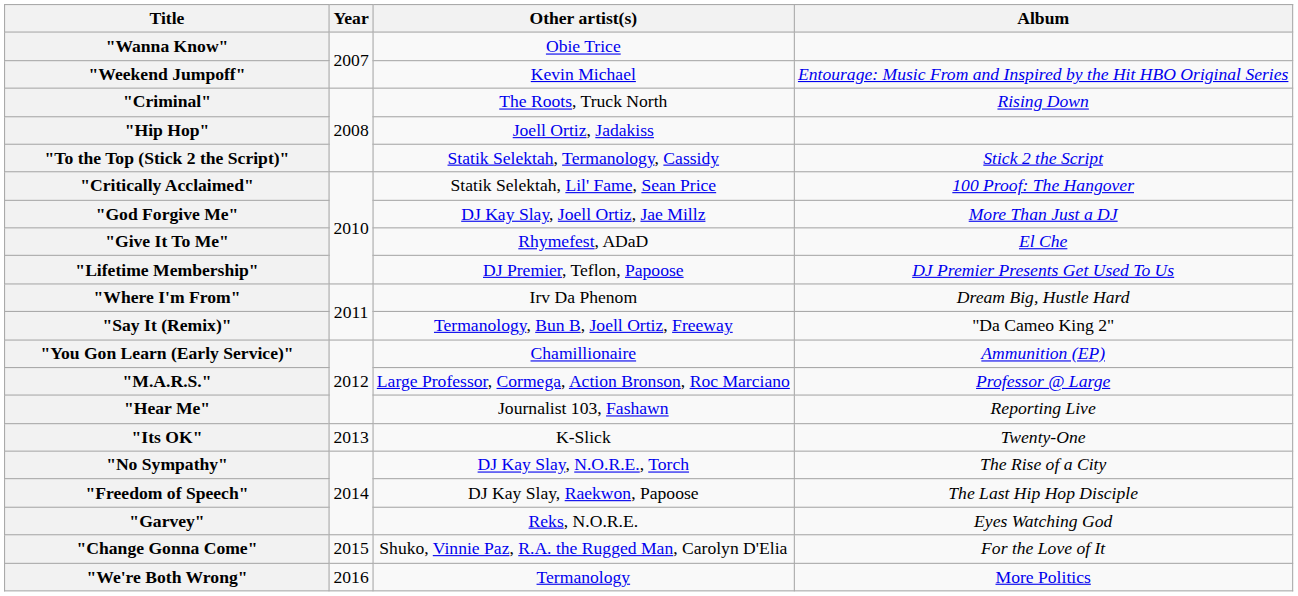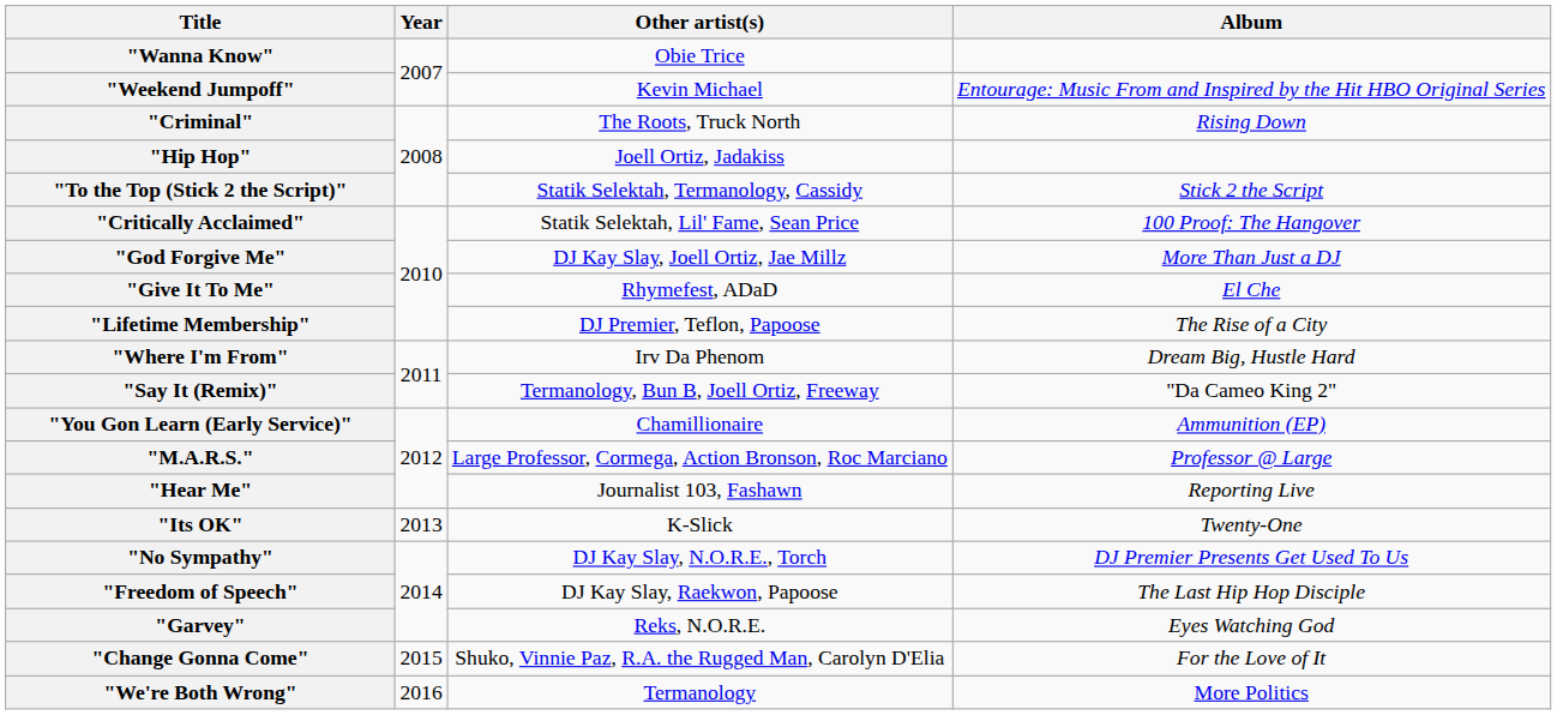"Lifetime Membership" | Album: DJ Premier Presents Get Used To Us -> The Rise of a City
"No Sympathy" | Album: The Rise of a City -> DJ Premier Presents Get Used To Us
